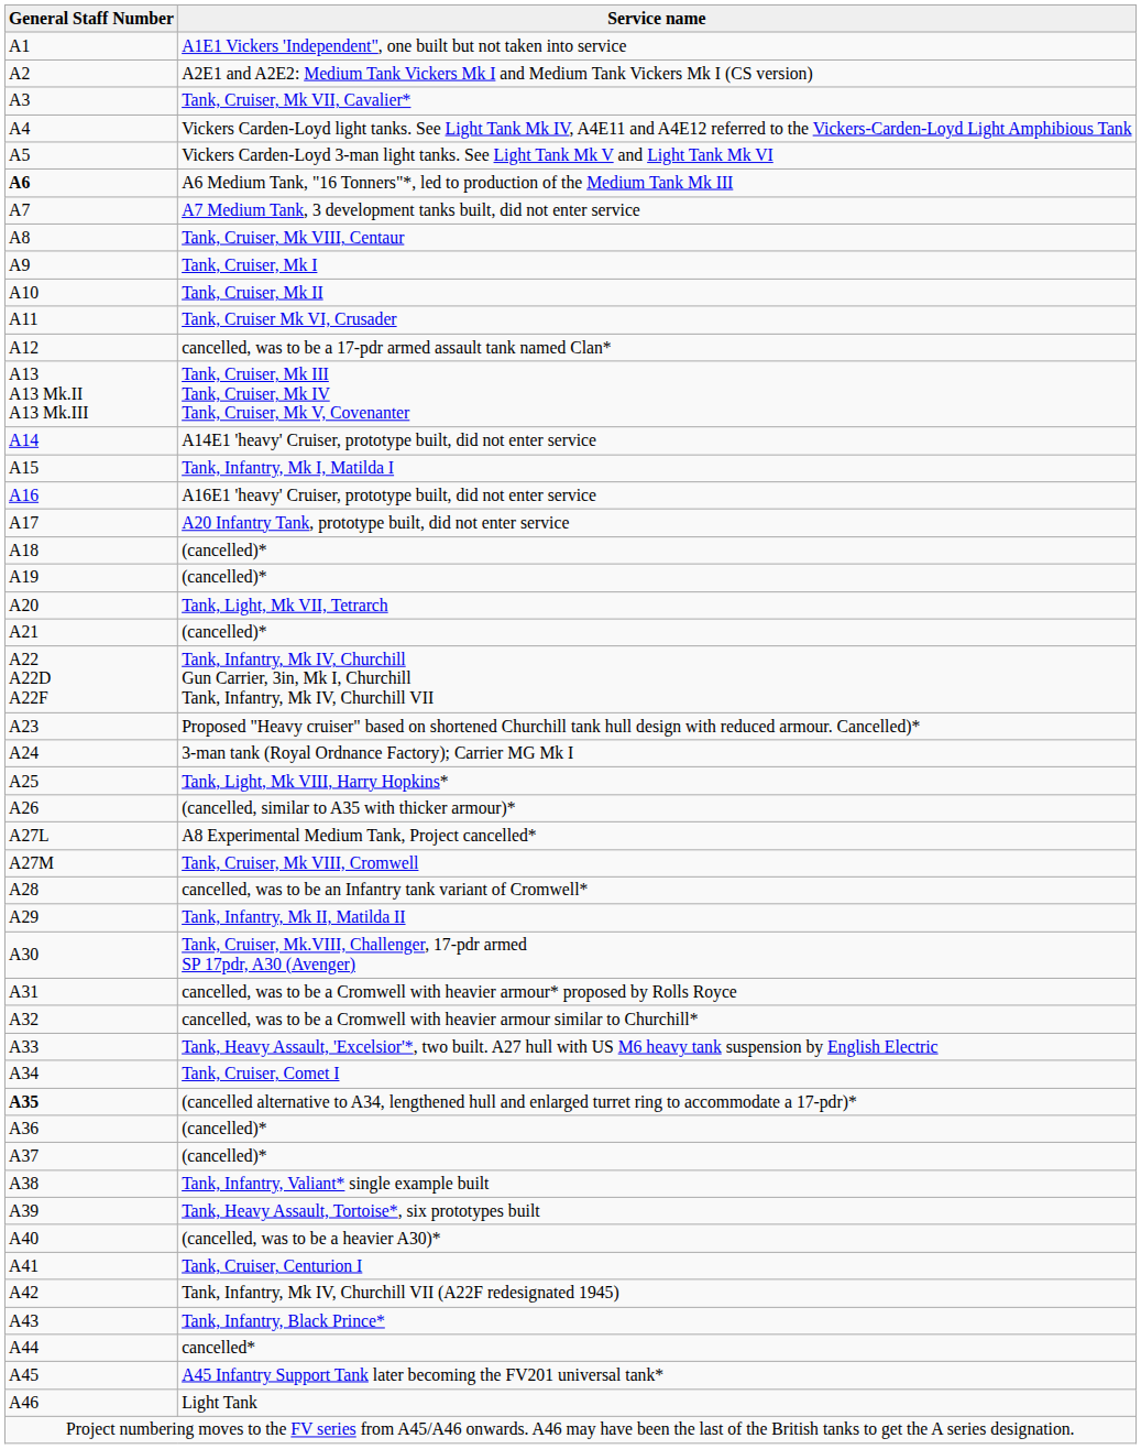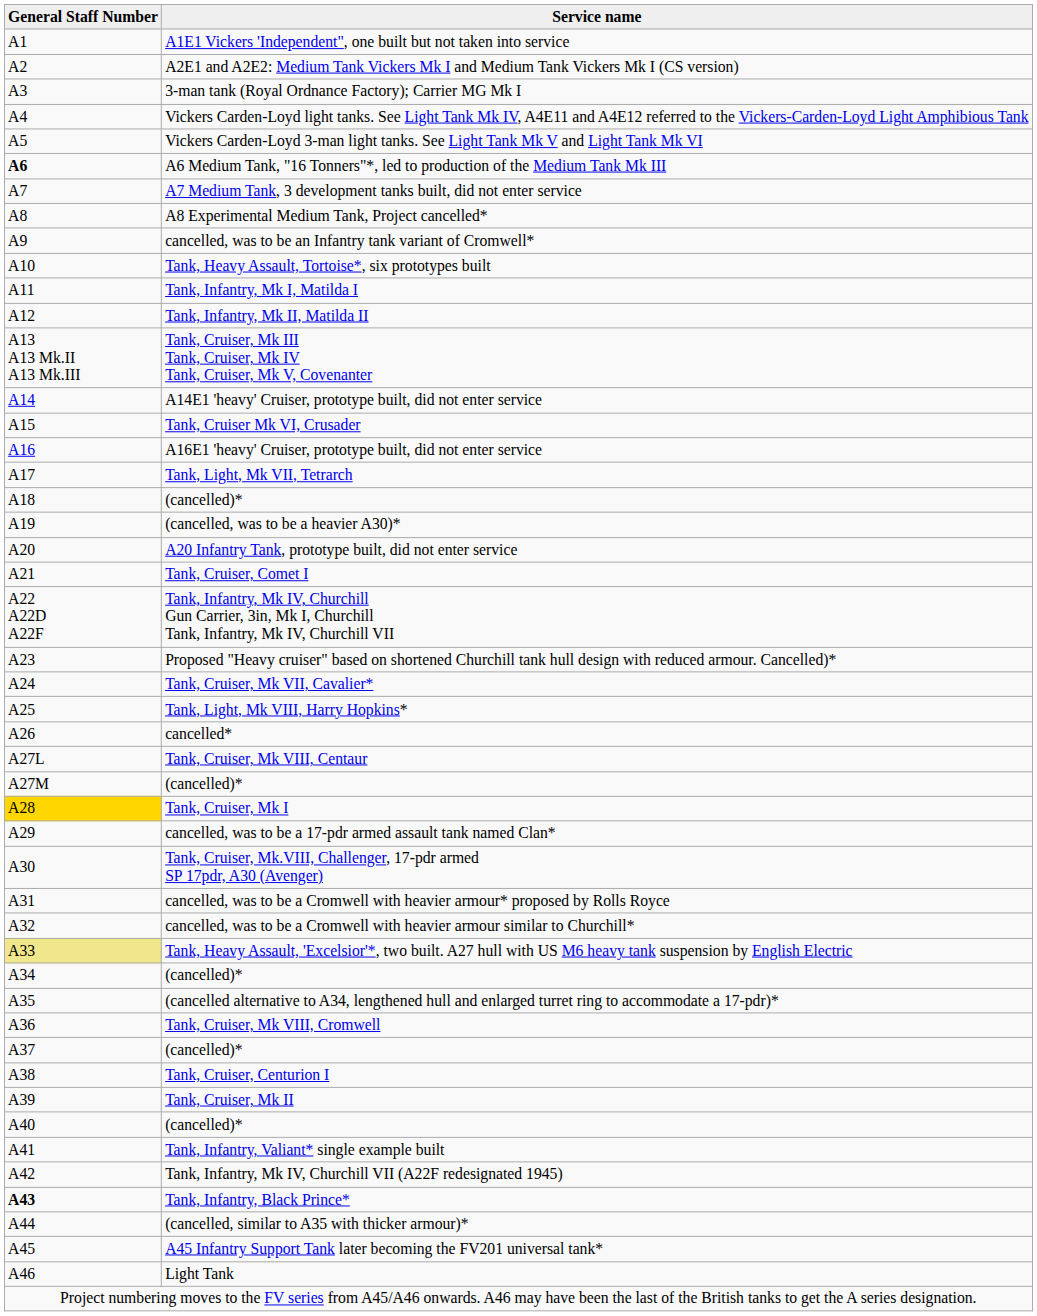row 4 | Service name: Tank, Cruiser, Mk VII, Cavalier* -> 3-man tank (Royal Ordnance Factory); Carrier MG Mk I
row 9 | Service name: Tank, Cruiser, Mk VIII, Centaur -> A8 Experimental Medium Tank, Project cancelled*
row 10 | Service name: Tank, Cruiser, Mk I -> cancelled, was to be an Infantry tank variant of Cromwell*
row 11 | Service name: Tank, Cruiser, Mk II -> Tank, Heavy Assault, Tortoise*, six prototypes built
row 12 | Service name: Tank, Cruiser Mk VI, Crusader -> Tank, Infantry, Mk I, Matilda I
row 13 | Service name: cancelled, was to be a 17-pdr armed assault tank named Clan* -> Tank, Infantry, Mk II, Matilda II
row 16 | Service name: Tank, Infantry, Mk I, Matilda I -> Tank, Cruiser Mk VI, Crusader
row 18 | Service name: A20 Infantry Tank, prototype built, did not enter service -> Tank, Light, Mk VII, Tetrarch
row 20 | Service name: (cancelled)* -> (cancelled, was to be a heavier A30)*
row 21 | Service name: Tank, Light, Mk VII, Tetrarch -> A20 Infantry Tank, prototype built, did not enter service
row 22 | Service name: (cancelled)* -> Tank, Cruiser, Comet I
row 25 | Service name: 3-man tank (Royal Ordnance Factory); Carrier MG Mk I -> Tank, Cruiser, Mk VII, Cavalier*
row 27 | Service name: (cancelled, similar to A35 with thicker armour)* -> cancelled*
row 28 | Service name: A8 Experimental Medium Tank, Project cancelled* -> Tank, Cruiser, Mk VIII, Centaur
row 29 | Service name: Tank, Cruiser, Mk VIII, Cromwell -> (cancelled)*
row 30 | General Staff Number: no background -> gold background
row 30 | Service name: cancelled, was to be an Infantry tank variant of Cromwell* -> Tank, Cruiser, Mk I
row 31 | Service name: Tank, Infantry, Mk II, Matilda II -> cancelled, was to be a 17-pdr armed assault tank named Clan*
row 35 | General Staff Number: no background -> khaki background
row 36 | Service name: Tank, Cruiser, Comet I -> (cancelled)*
row 37 | General Staff Number: bold -> normal
row 38 | Service name: (cancelled)* -> Tank, Cruiser, Mk VIII, Cromwell
row 40 | Service name: Tank, Infantry, Valiant* single example built -> Tank, Cruiser, Centurion I
row 41 | Service name: Tank, Heavy Assault, Tortoise*, six prototypes built -> Tank, Cruiser, Mk II
row 42 | Service name: (cancelled, was to be a heavier A30)* -> (cancelled)*
row 43 | Service name: Tank, Cruiser, Centurion I -> Tank, Infantry, Valiant* single example built
row 45 | General Staff Number: normal -> bold
row 46 | Service name: cancelled* -> (cancelled, similar to A35 with thicker armour)*
